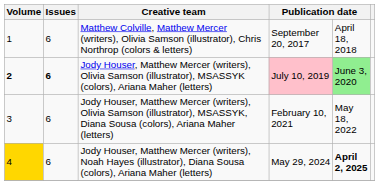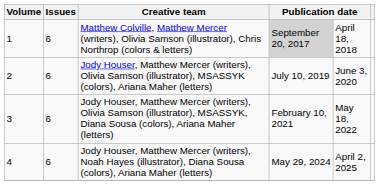row 2 | column 4: no background -> lightgrey background
row 3 | Volume: bold -> normal
row 3 | Issues: bold -> normal
row 3 | column 4: pink background -> no background
row 3 | column 5: lightgreen background -> no background
row 5 | Volume: gold background -> no background
row 5 | column 5: bold -> normal
